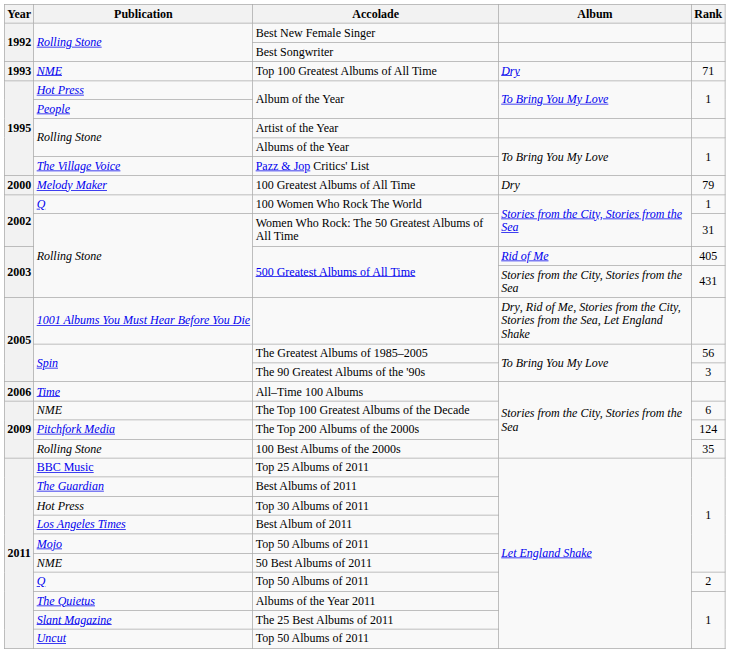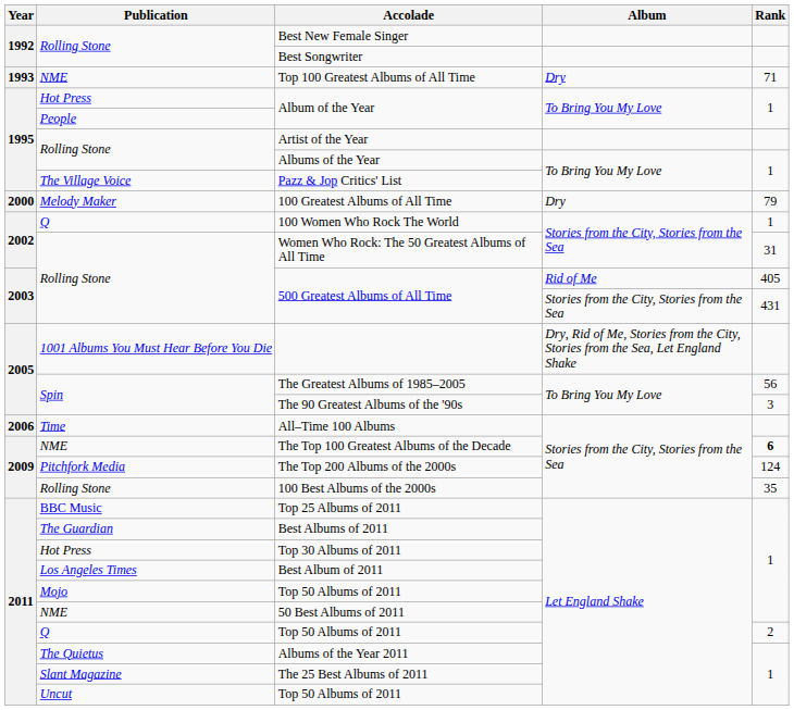The Top 100 Greatest Albums of the Decade | Rank: normal -> bold
